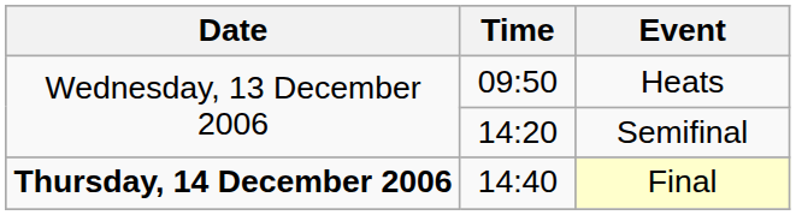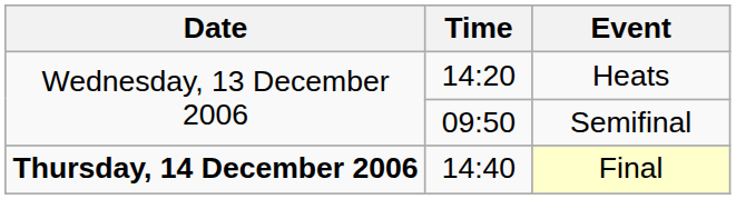Heats | Time: 09:50 -> 14:20
Semifinal | Time: 14:20 -> 09:50
